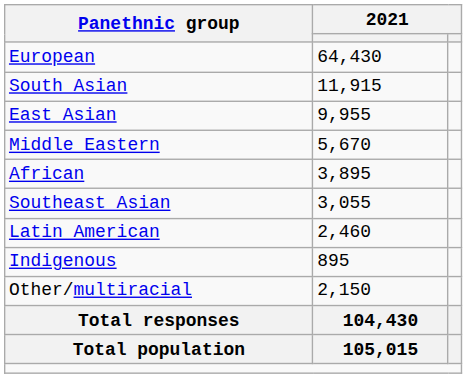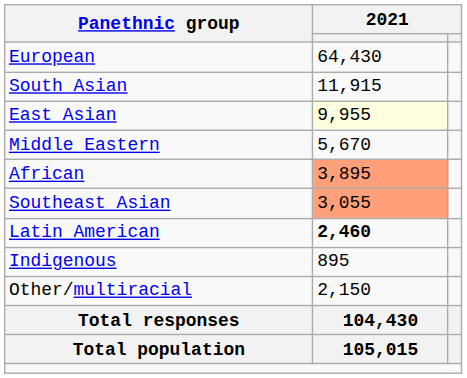East Asian | column 2: no background -> lightyellow background
African | column 2: no background -> lightsalmon background
Southeast Asian | column 2: no background -> lightsalmon background
Latin American | column 2: normal -> bold
